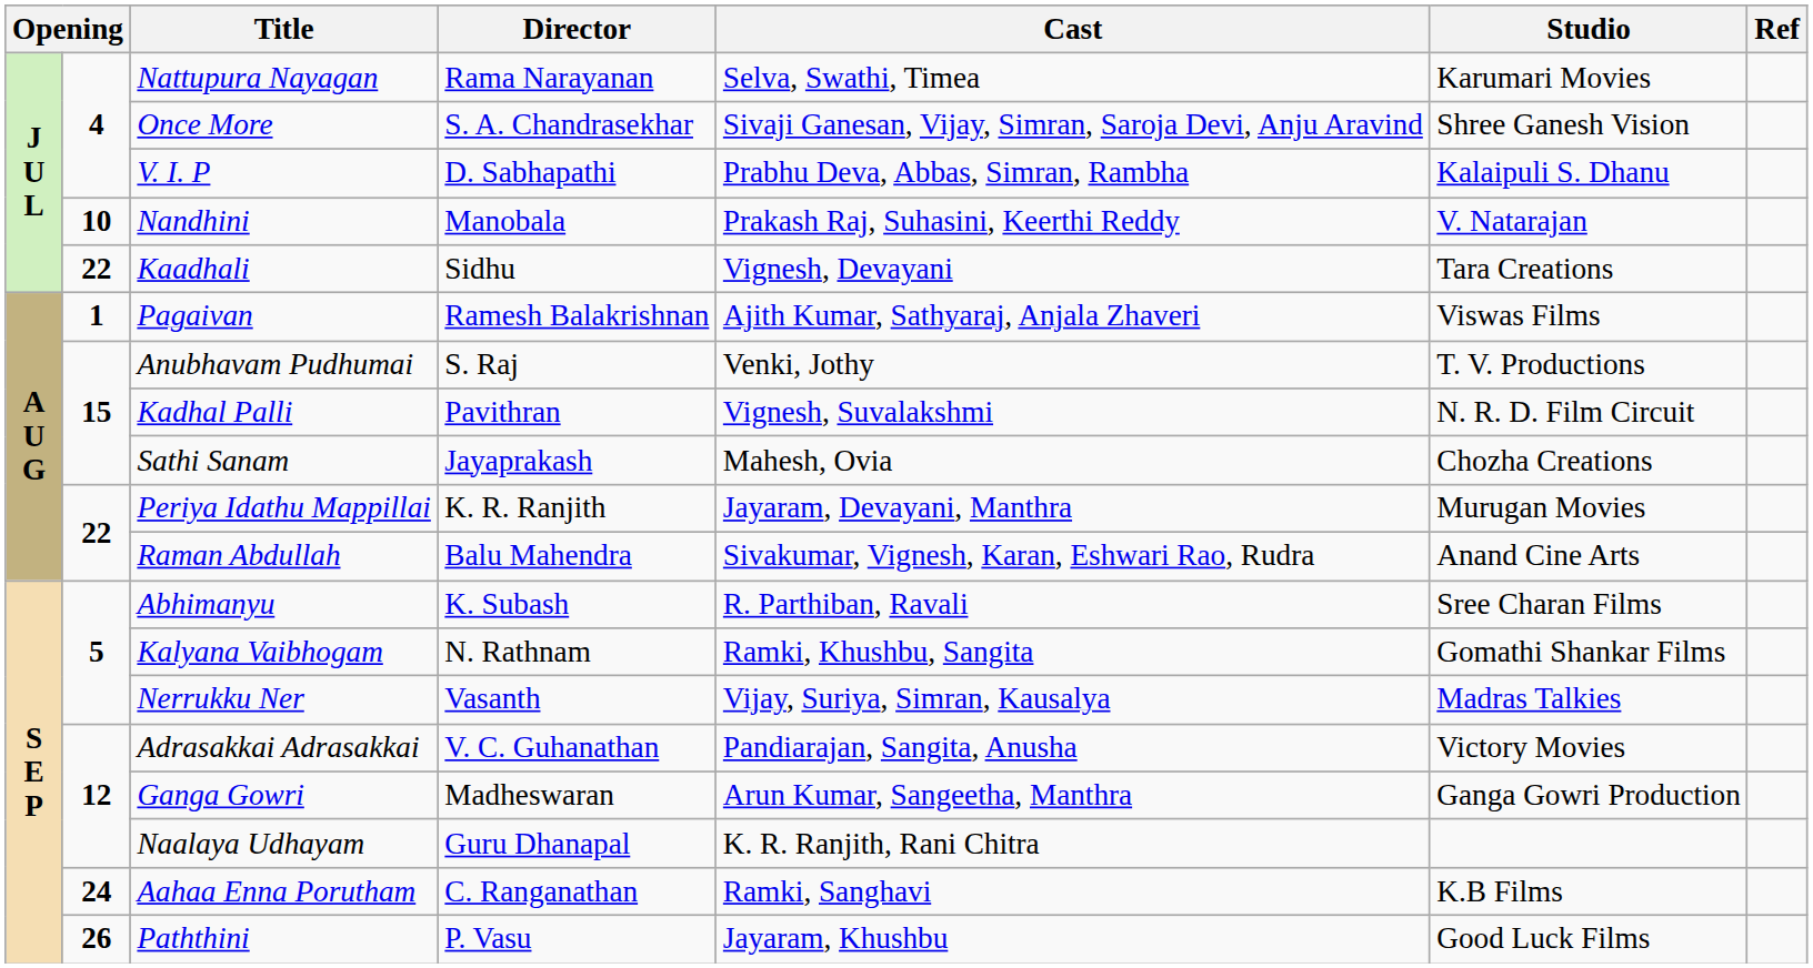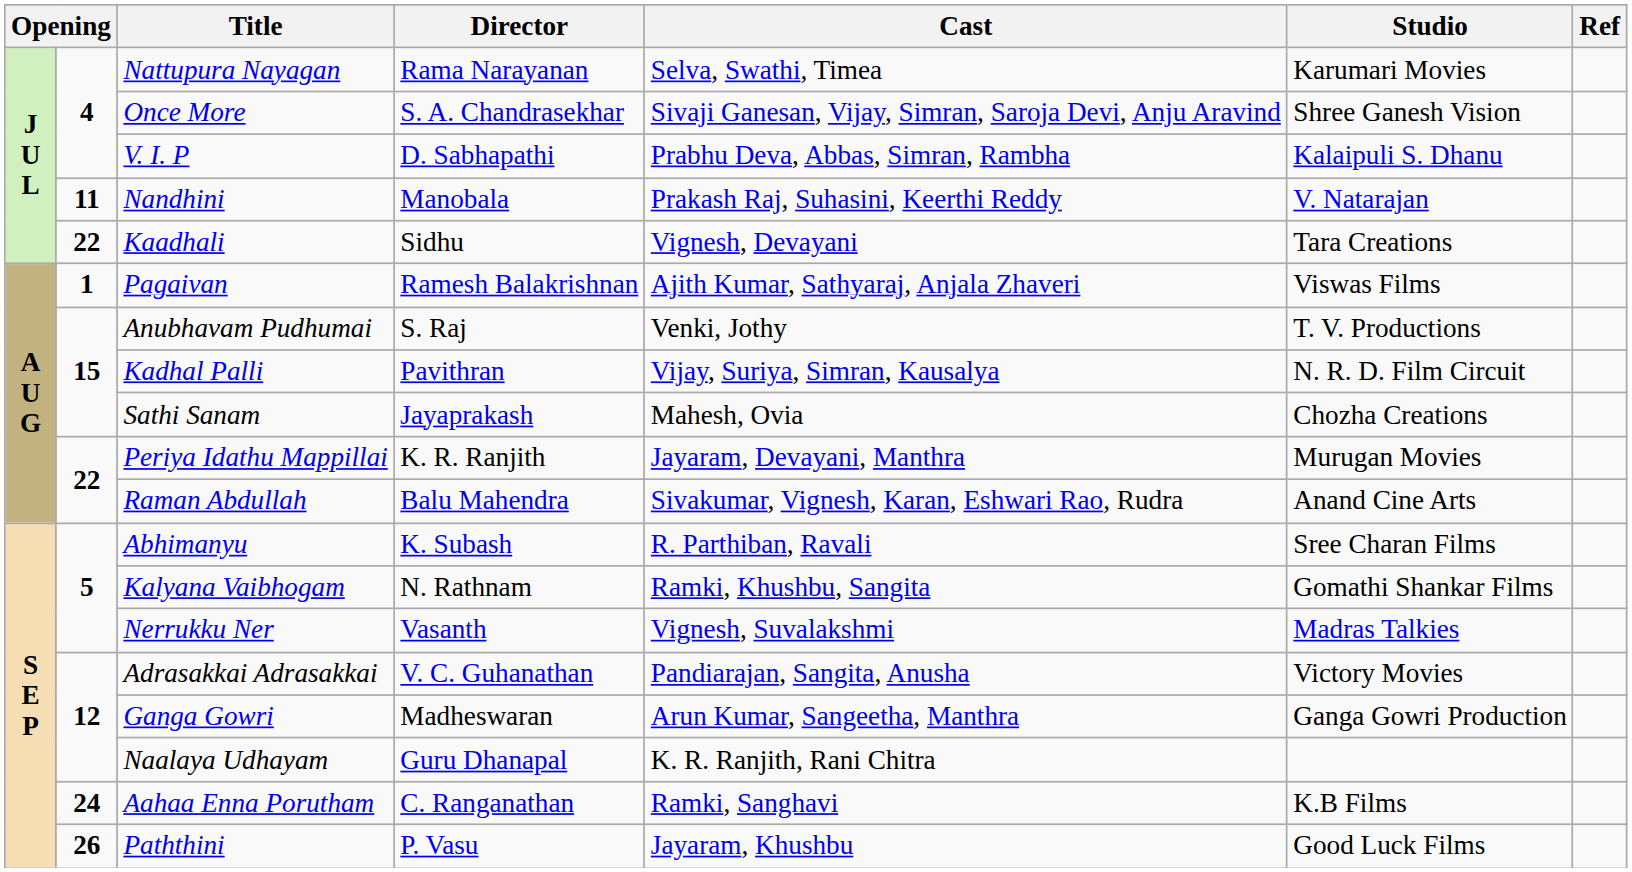Nandhini | column 2: 10 -> 11
Kadhal Palli | Cast: Vignesh, Suvalakshmi -> Vijay, Suriya, Simran, Kausalya
Nerrukku Ner | Cast: Vijay, Suriya, Simran, Kausalya -> Vignesh, Suvalakshmi
